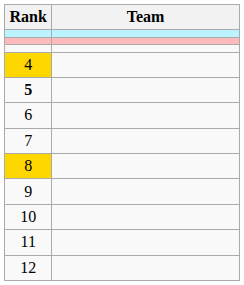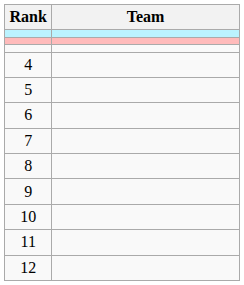row 5 | Rank: gold background -> no background
row 6 | Rank: bold -> normal
row 9 | Rank: gold background -> no background
